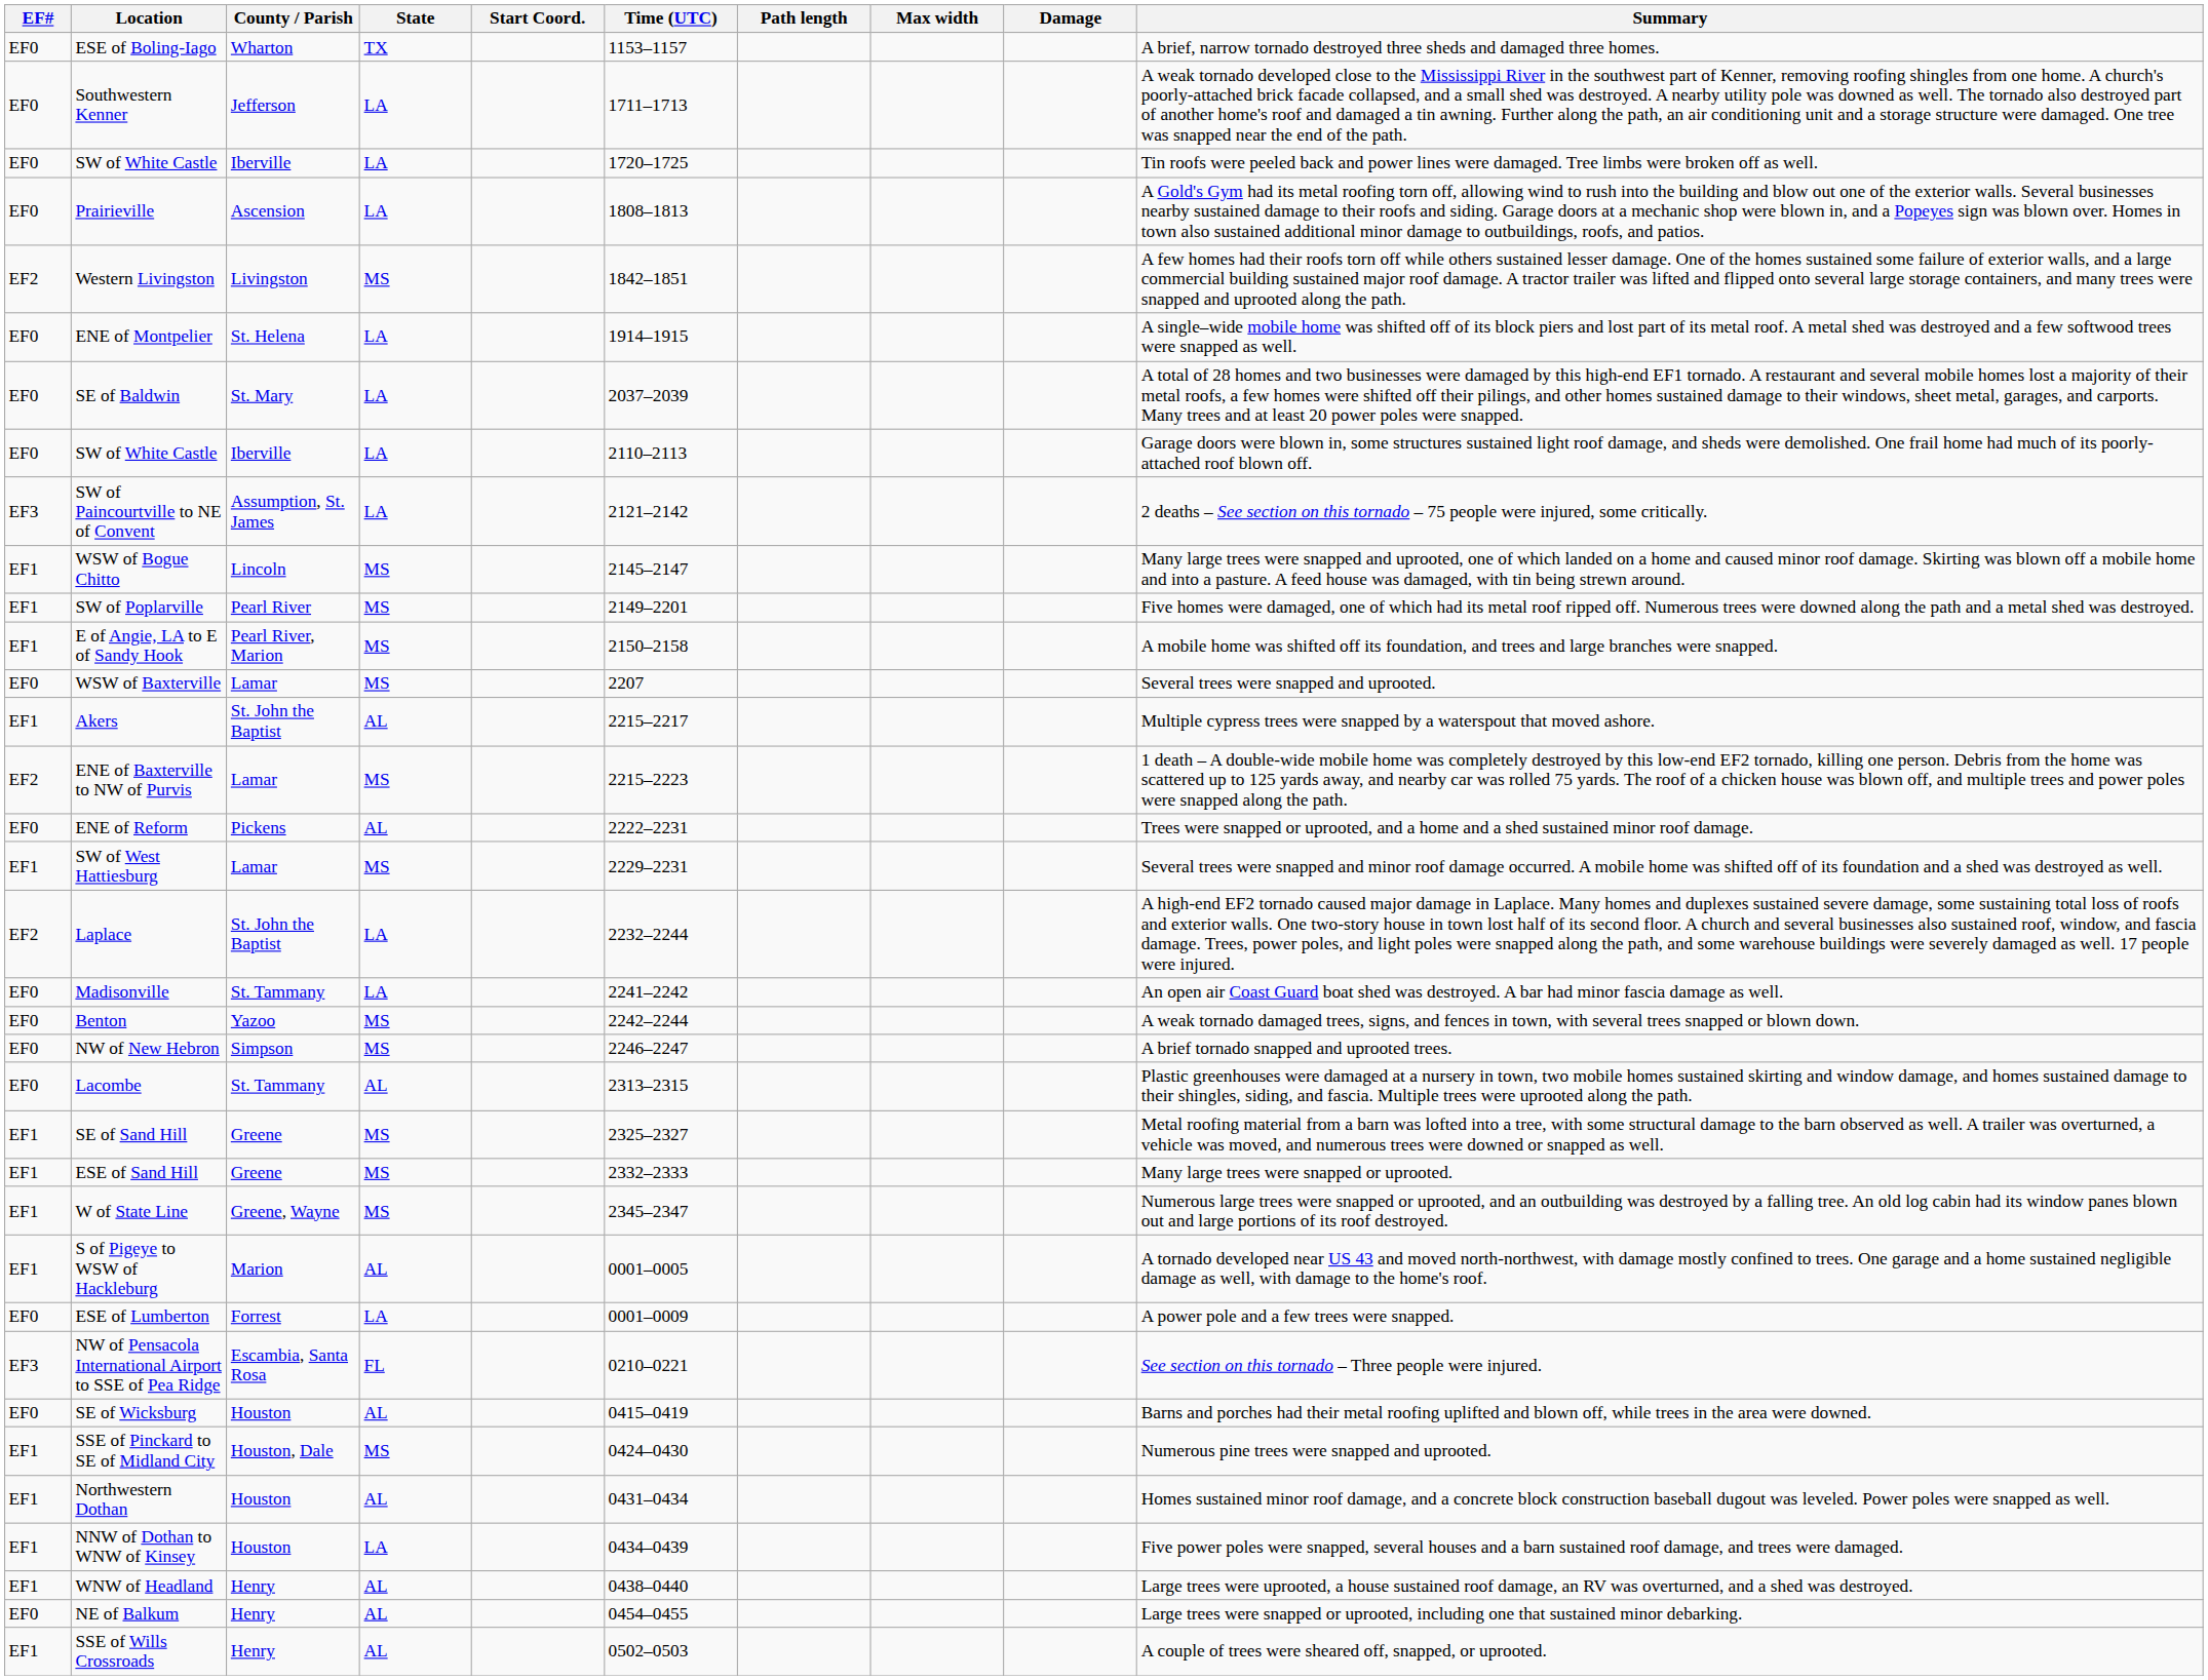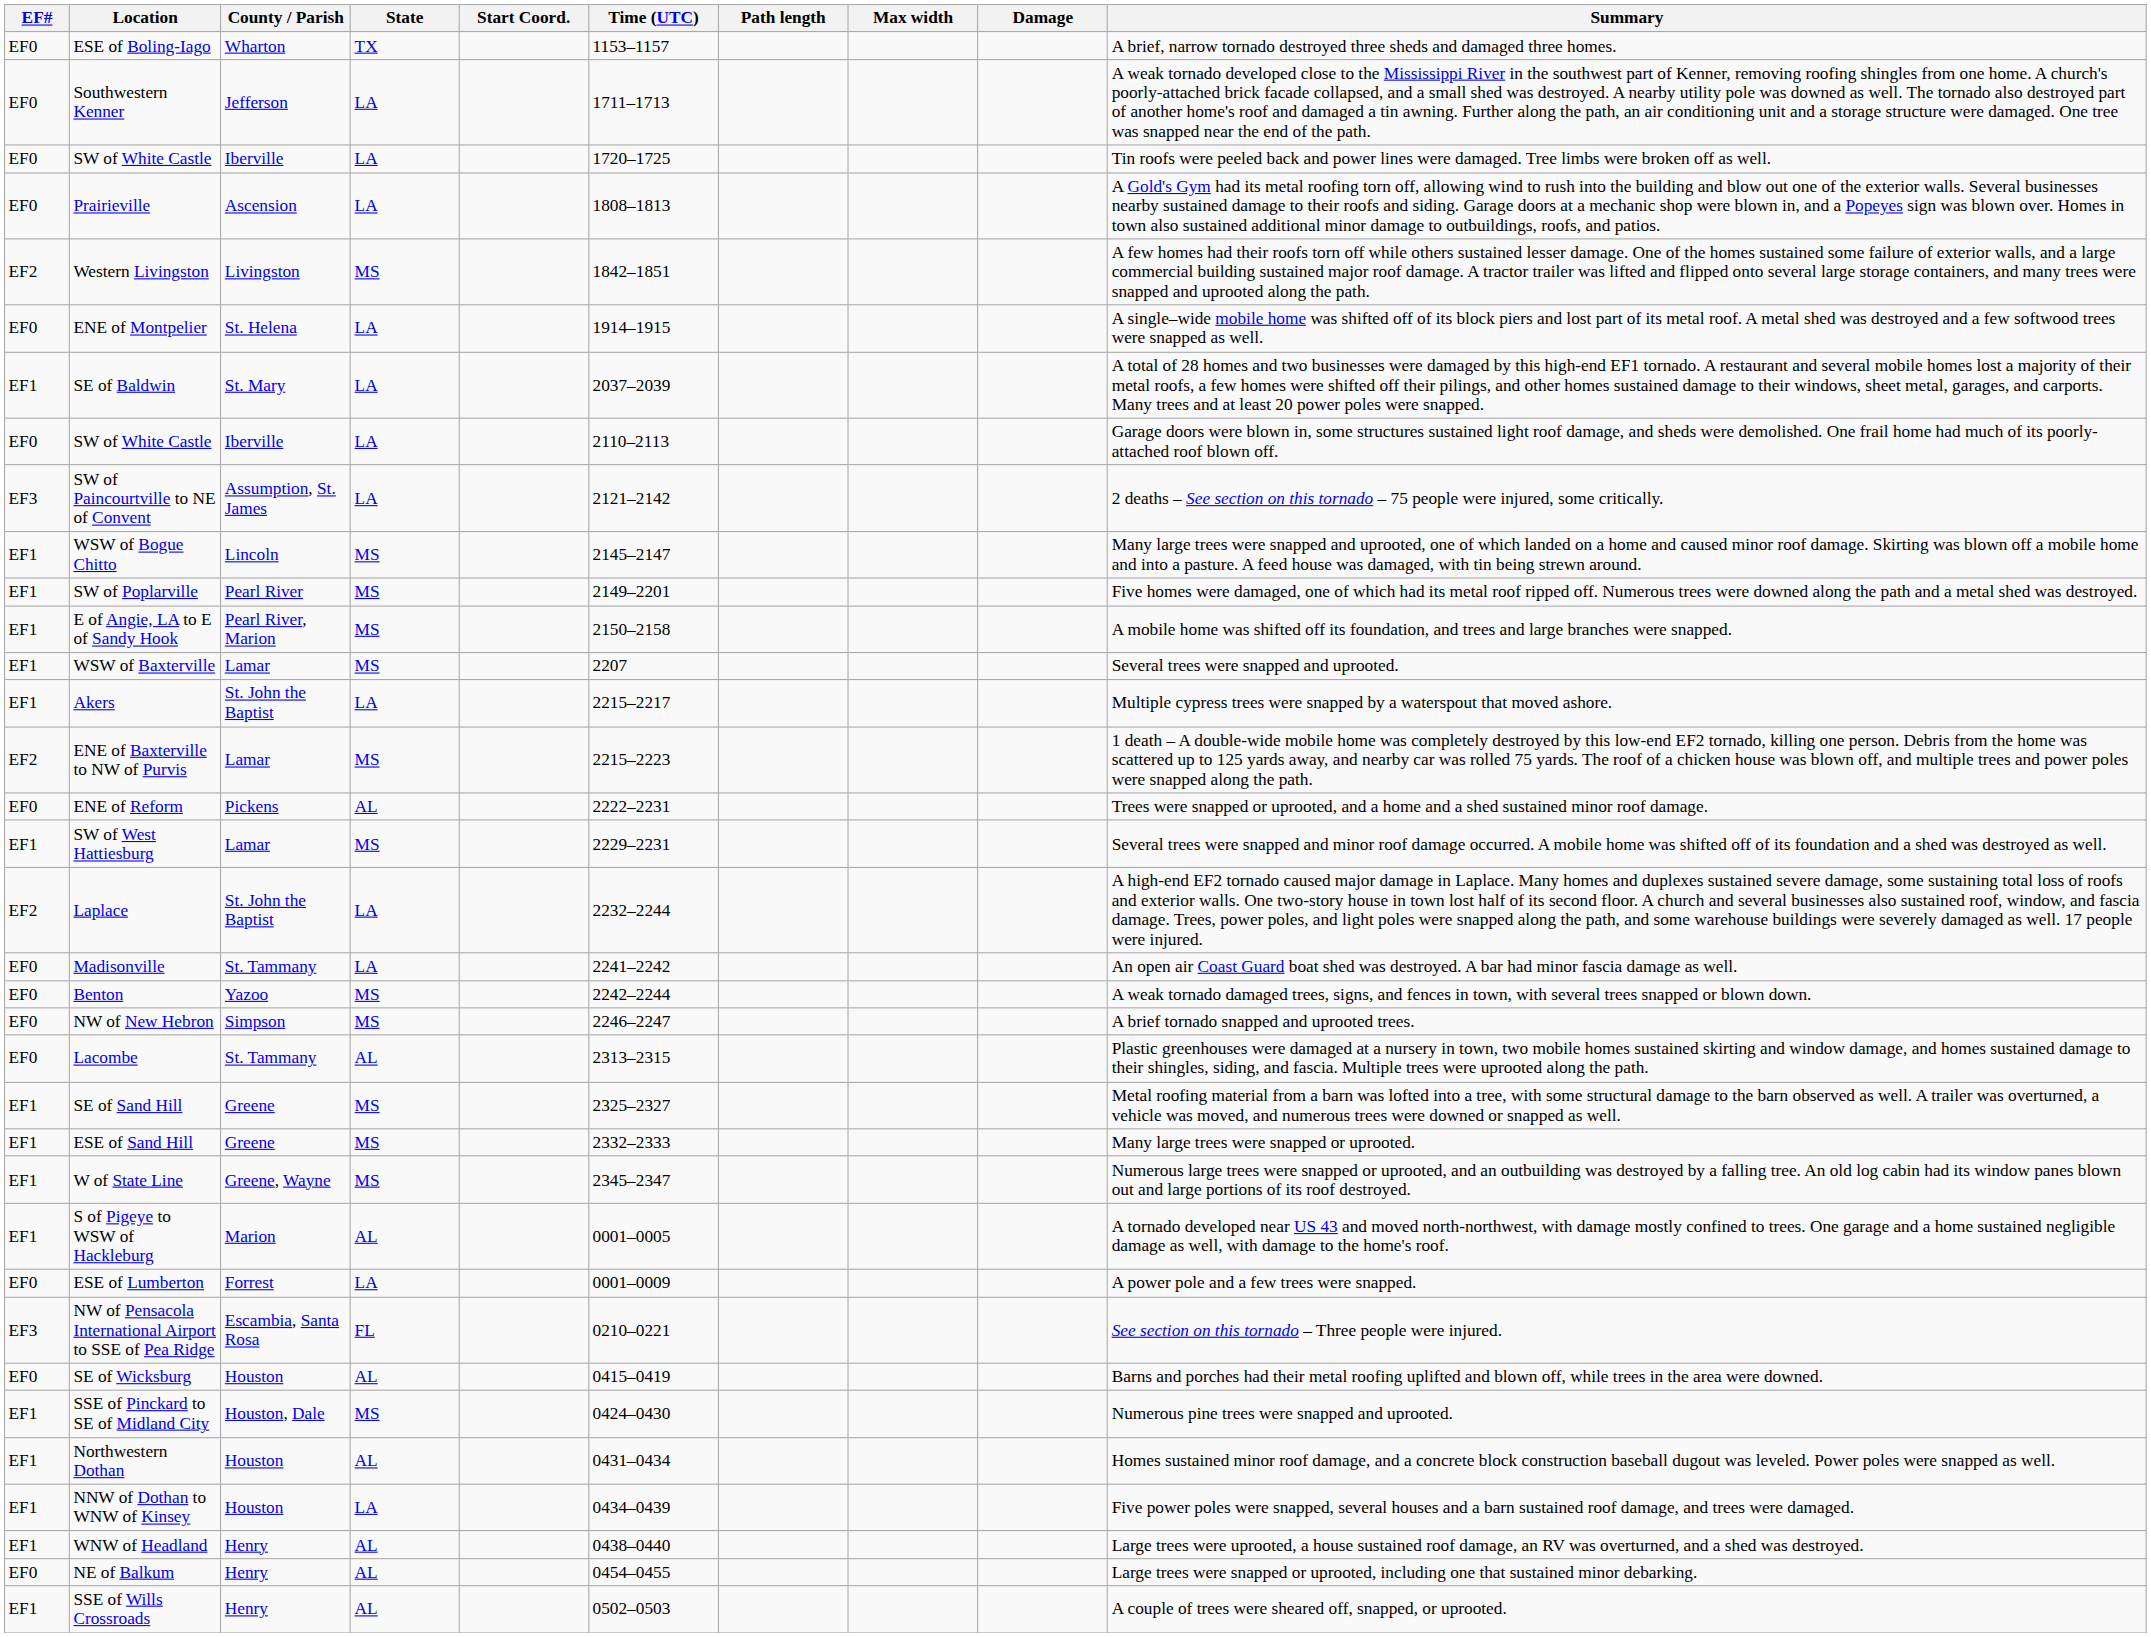SE of Baldwin | EF#: EF0 -> EF1
WSW of Baxterville | EF#: EF0 -> EF1
Akers | State: AL -> LA
